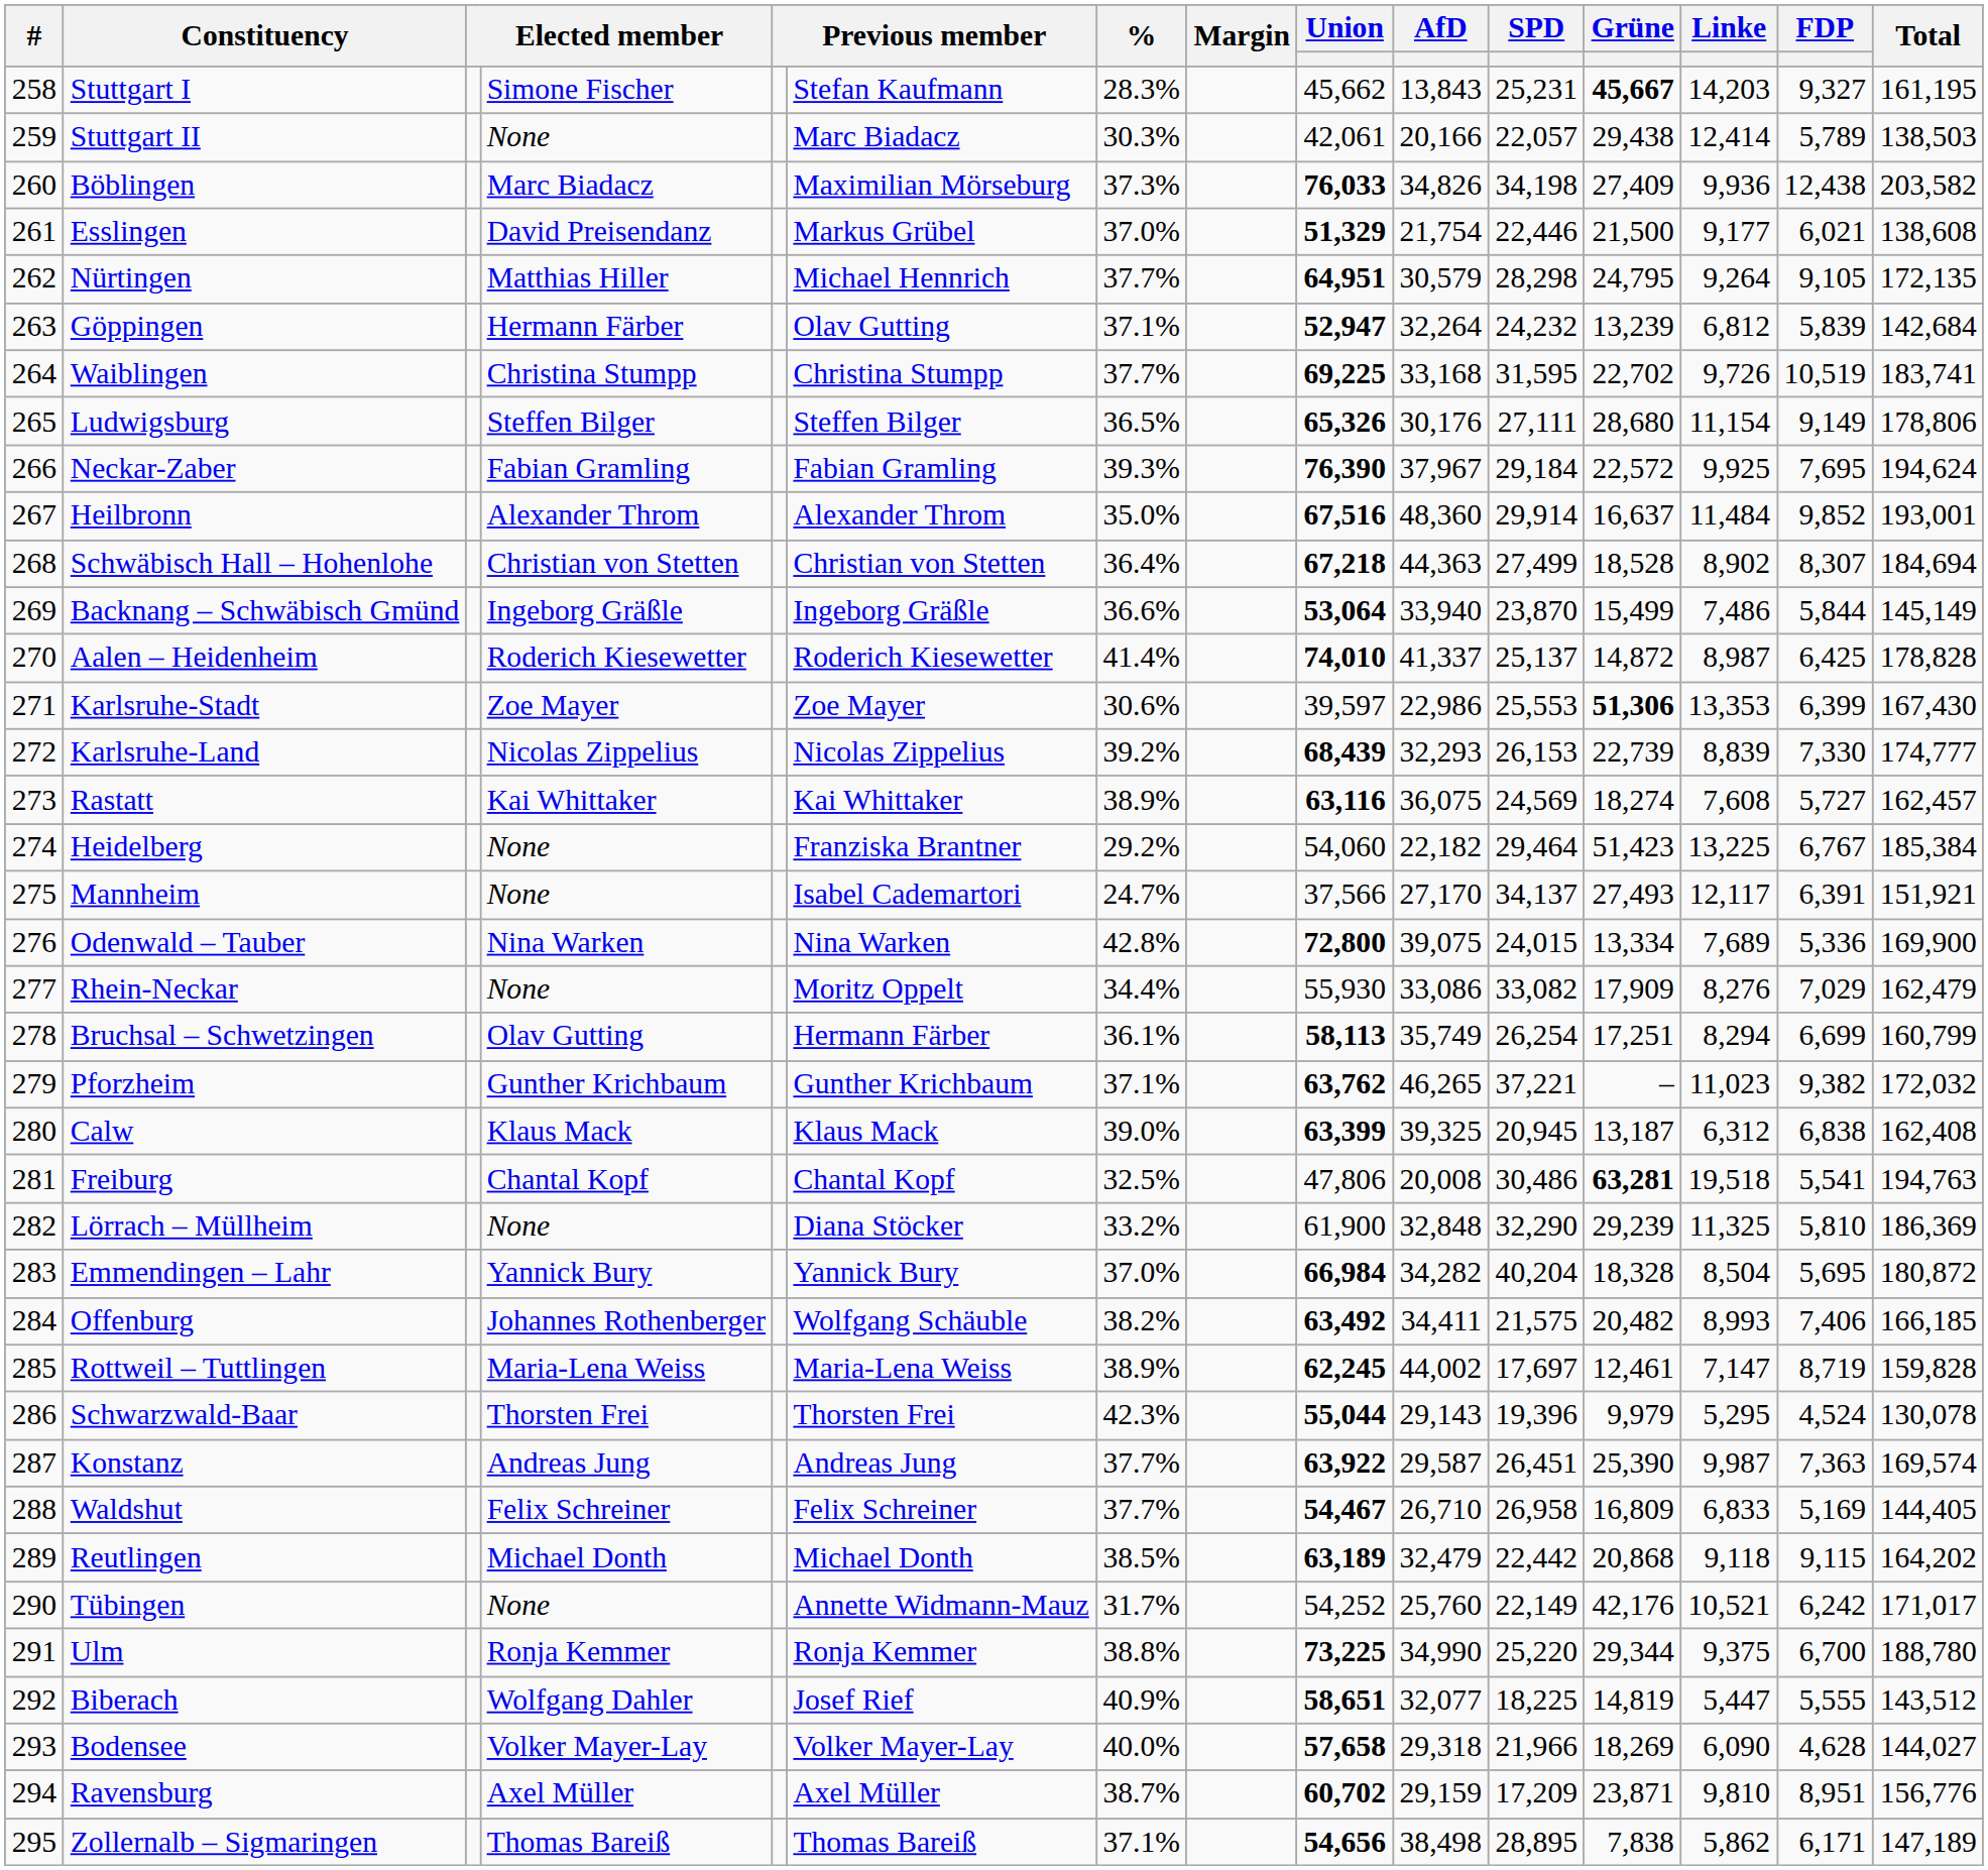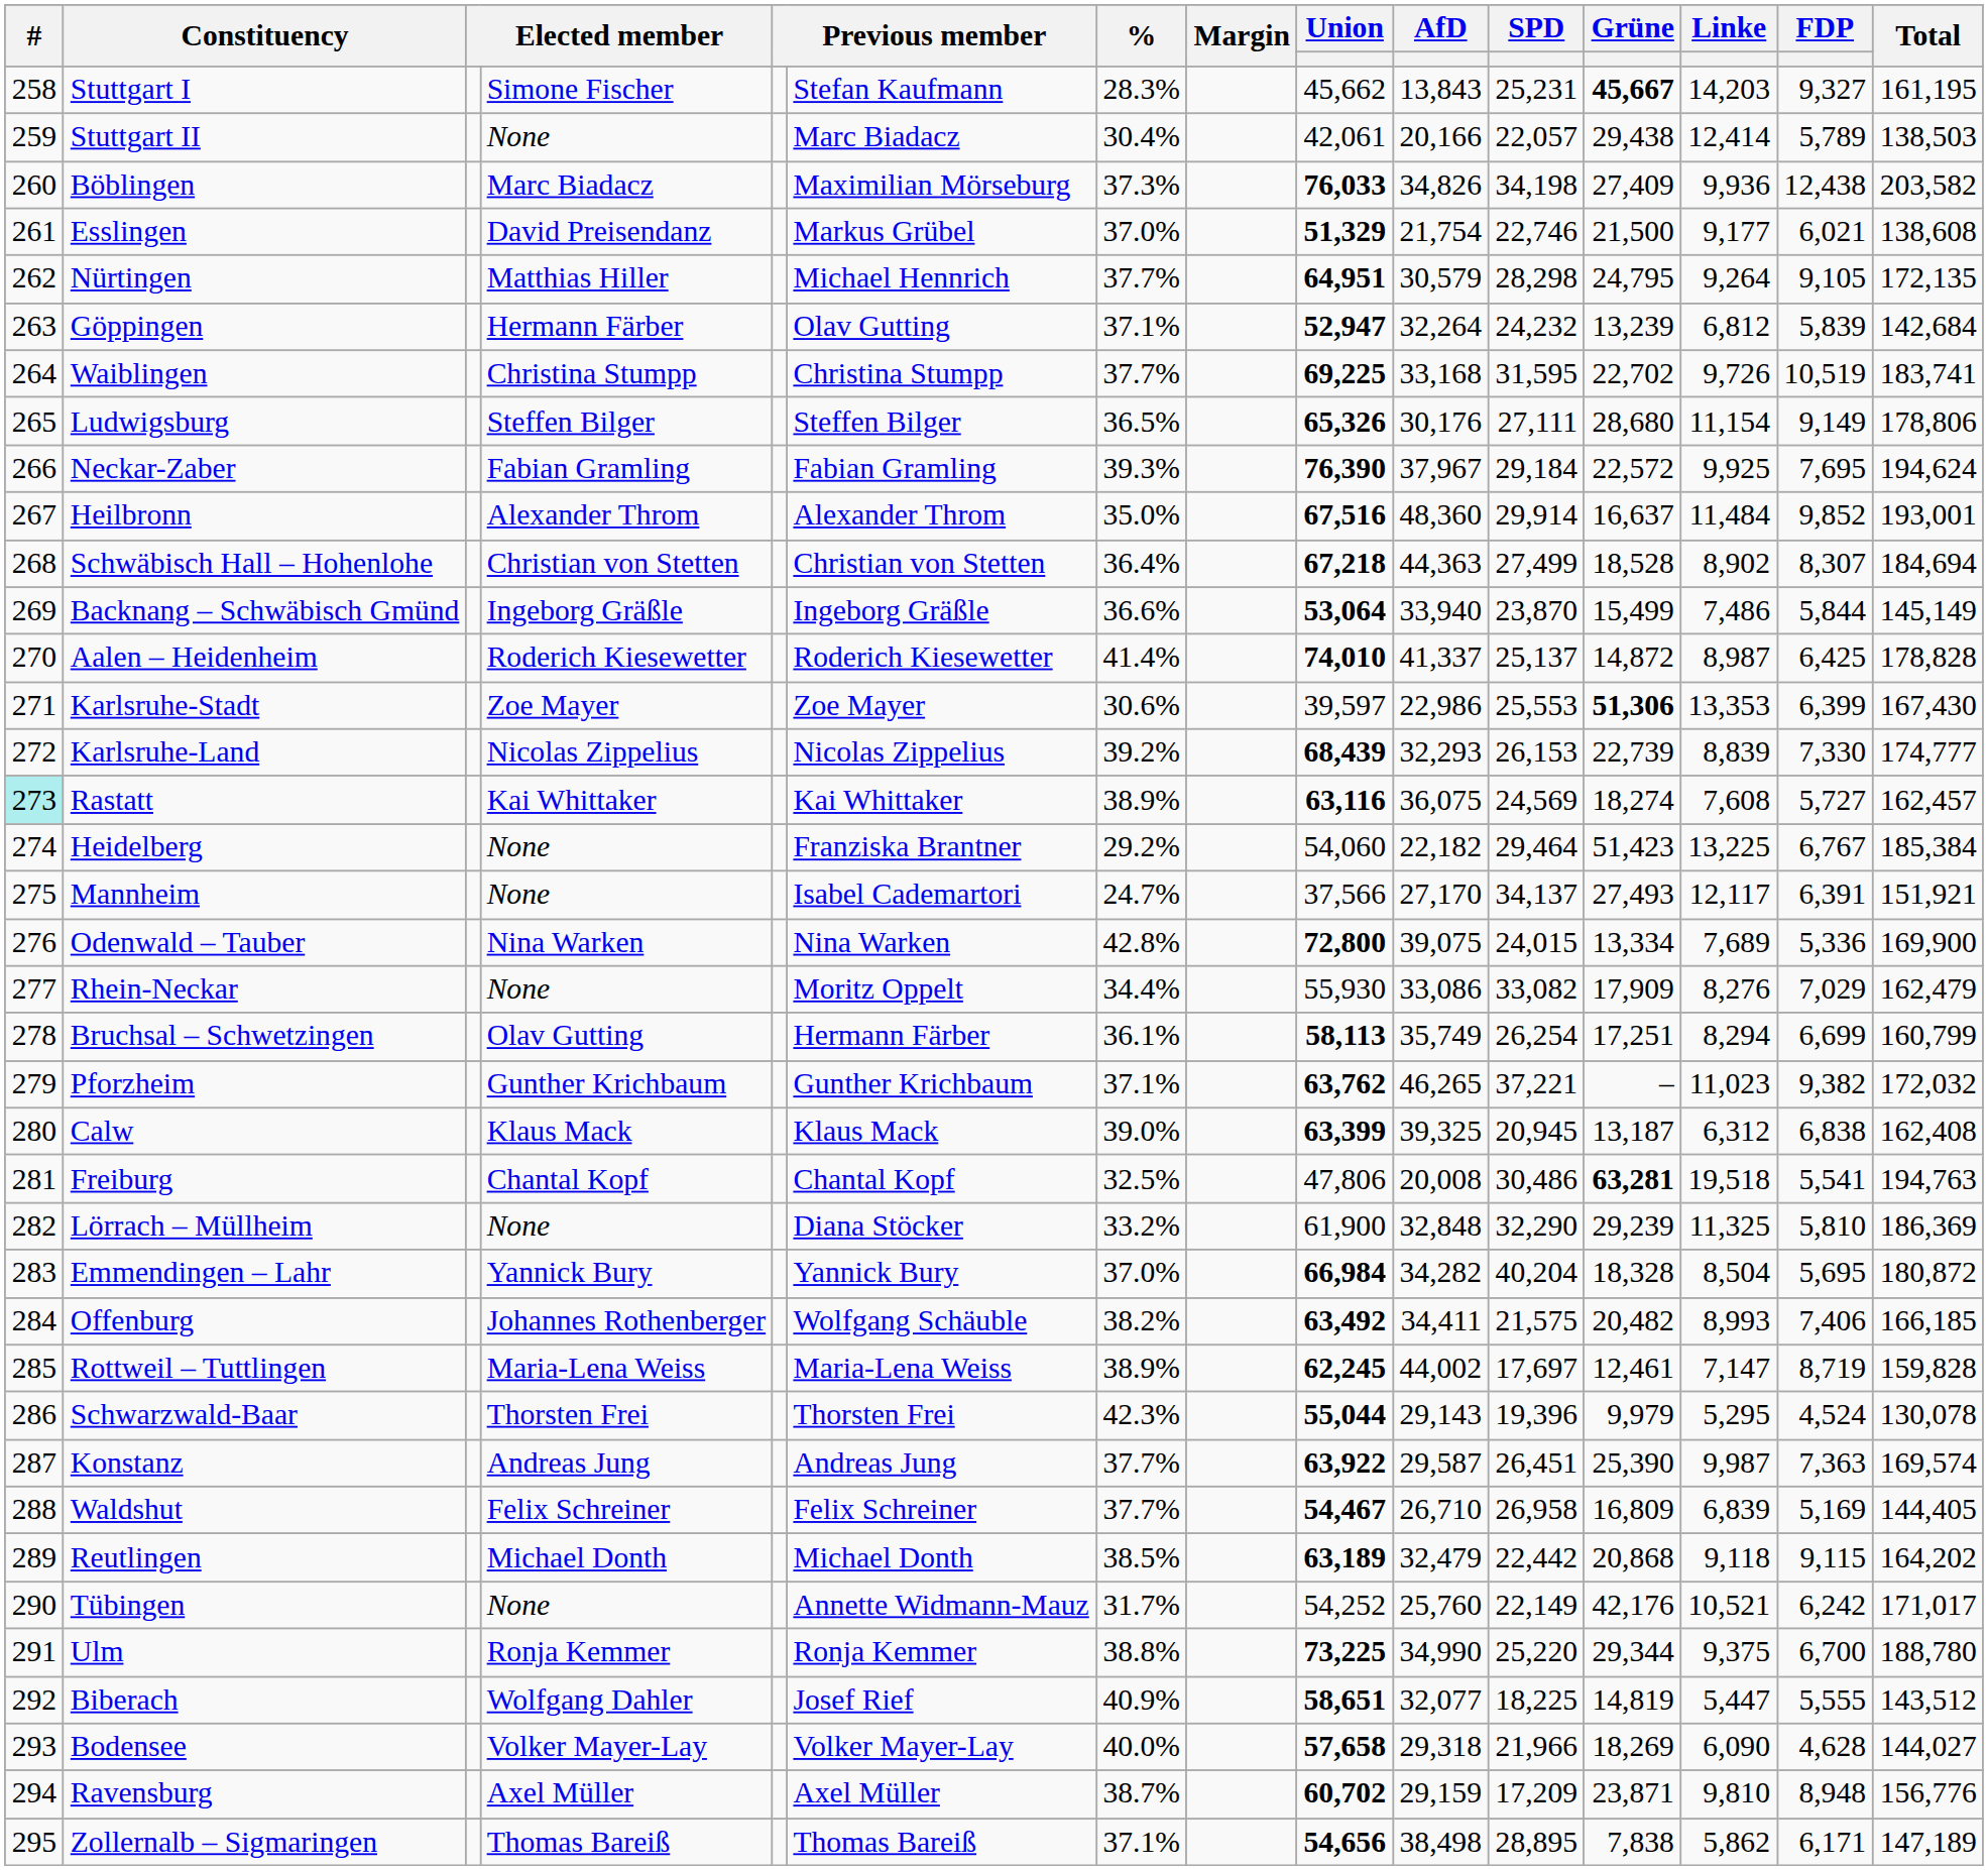Stuttgart II | %: 30.3% -> 30.4%
Esslingen | SPD: 22,446 -> 22,746
Rastatt | #: no background -> paleturquoise background
Waldshut | Linke: 6,833 -> 6,839
Ravensburg | FDP: 8,951 -> 8,948
